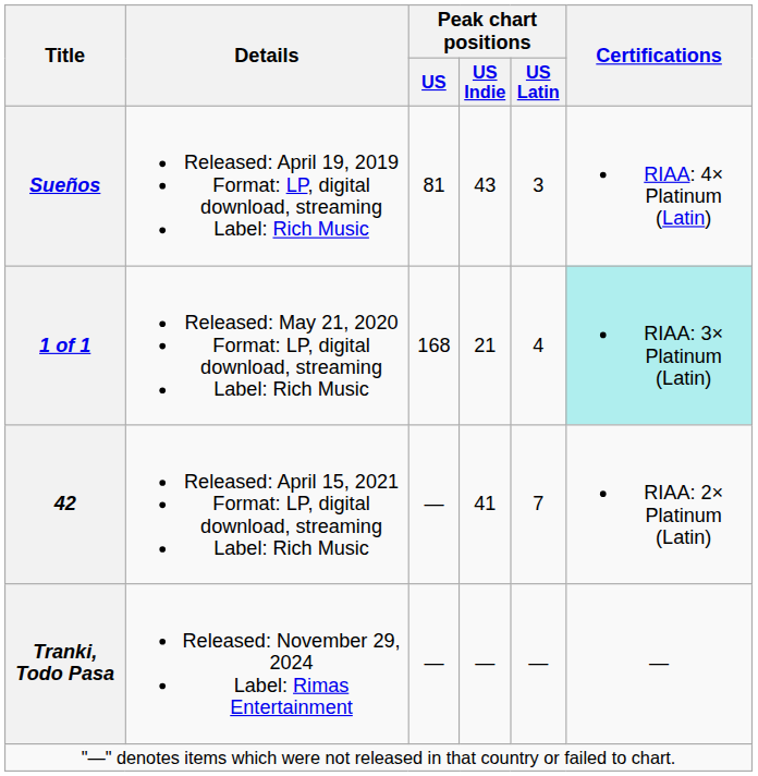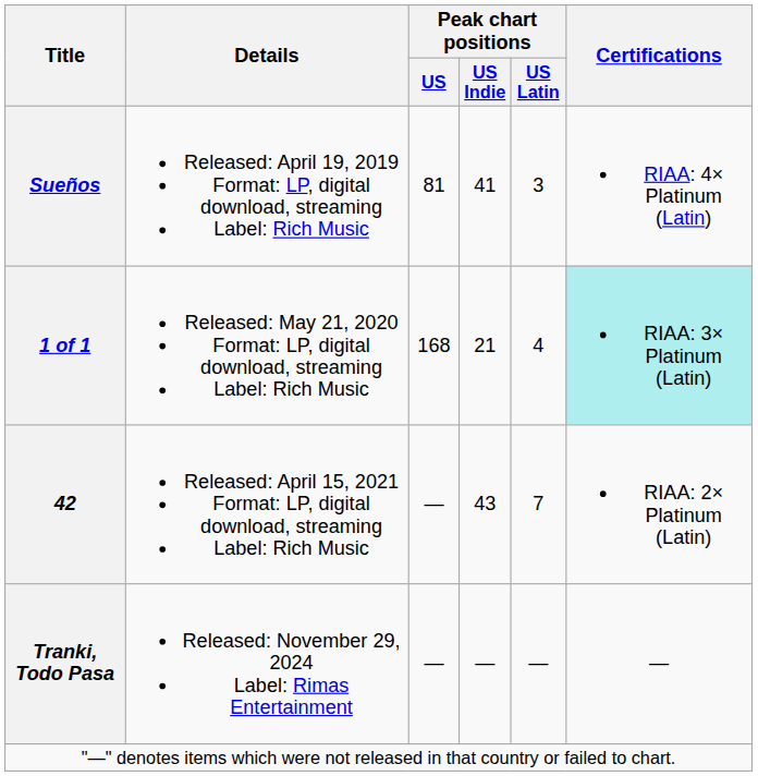Sueños | Peak chart positions / US Indie: 43 -> 41
42 | Peak chart positions / US Indie: 41 -> 43
